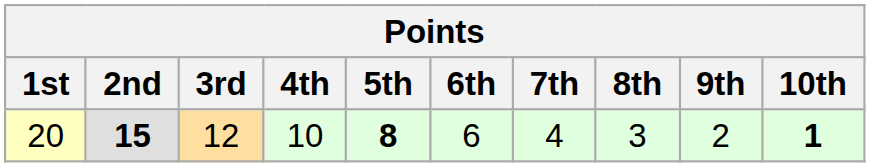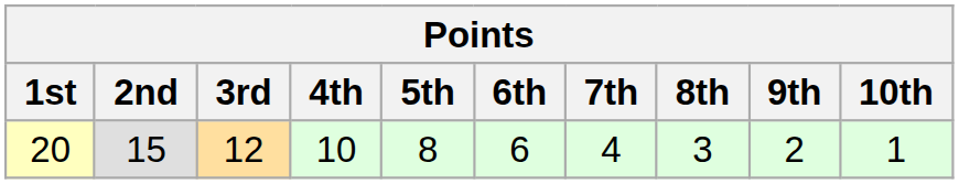20 | 2nd: bold -> normal
20 | 5th: bold -> normal
20 | 10th: bold -> normal
